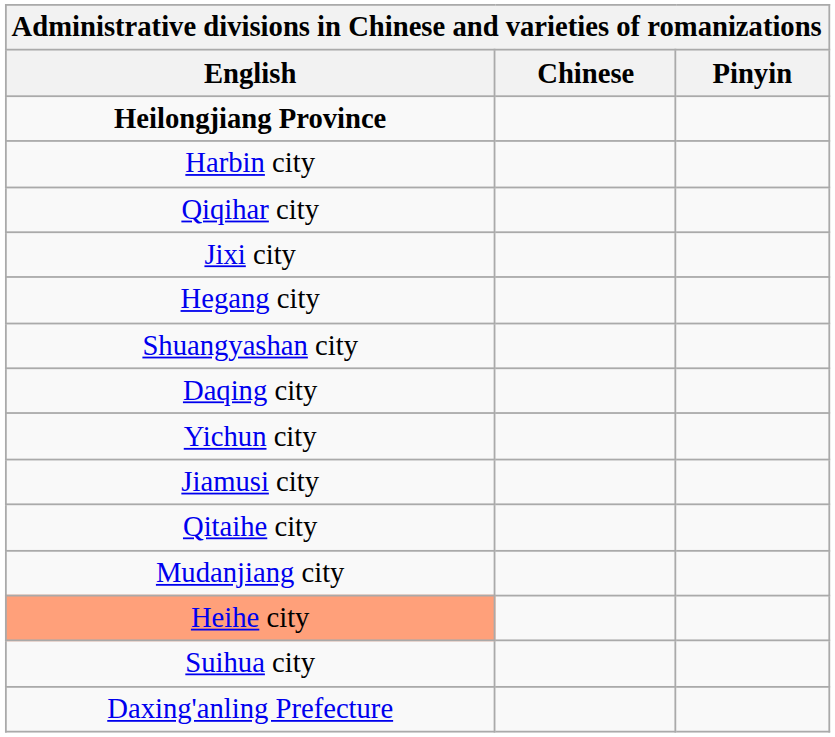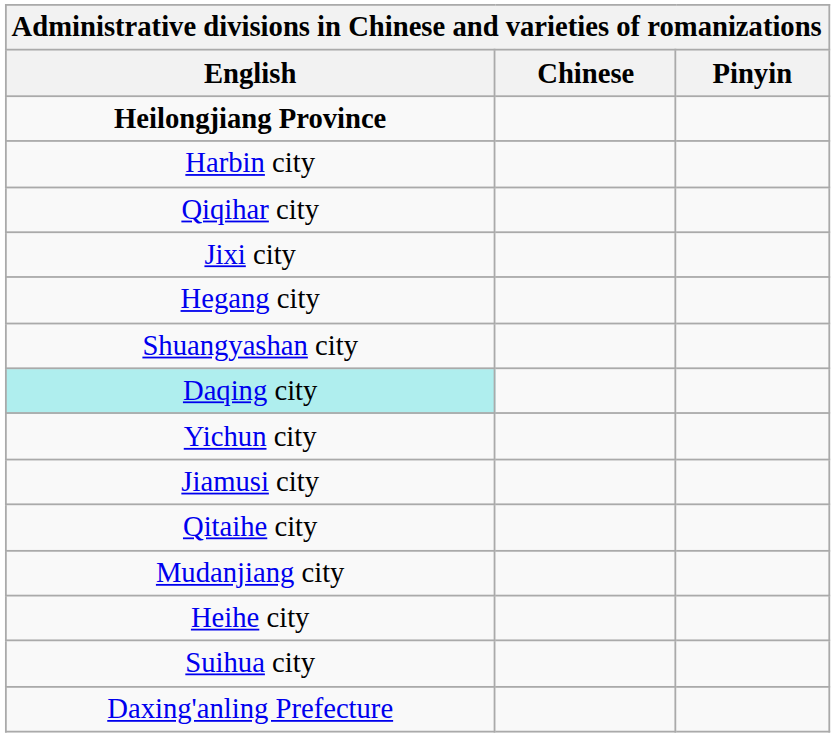Daqing city | English: no background -> paleturquoise background
Heihe city | English: lightsalmon background -> no background
